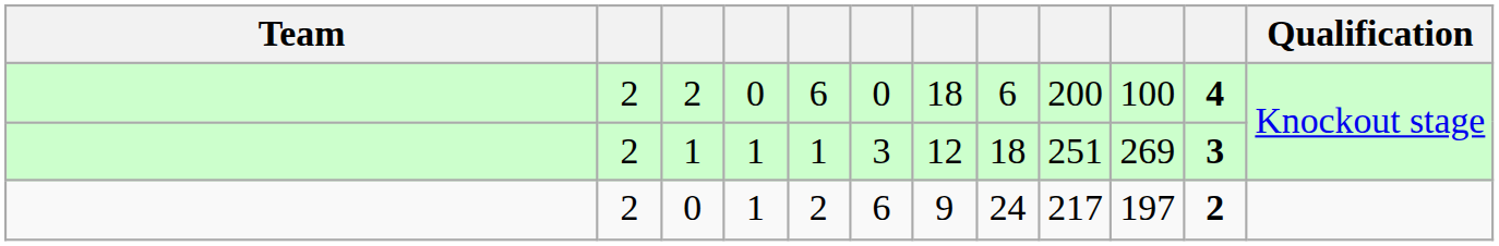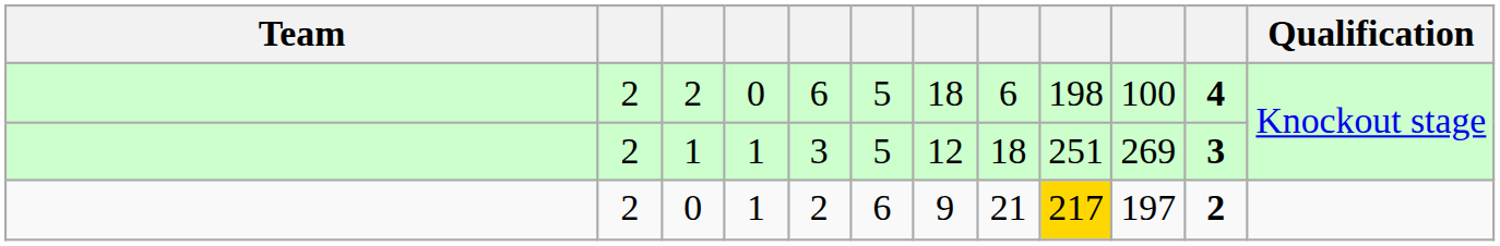row 2 | column 6: 0 -> 5
row 2 | column 9: 200 -> 198
row 3 | column 5: 1 -> 3
row 3 | column 6: 3 -> 5
row 4 | column 8: 24 -> 21
row 4 | column 9: no background -> gold background
